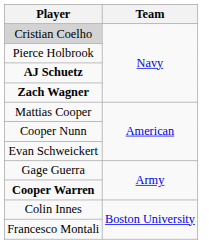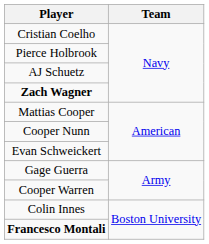Cristian Coelho | Player: lightgrey background -> no background
AJ Schuetz | Player: bold -> normal
Cooper Warren | Player: bold -> normal
Francesco Montali | Player: normal -> bold
